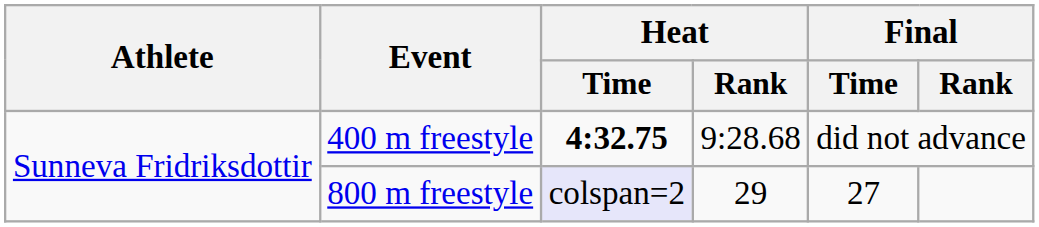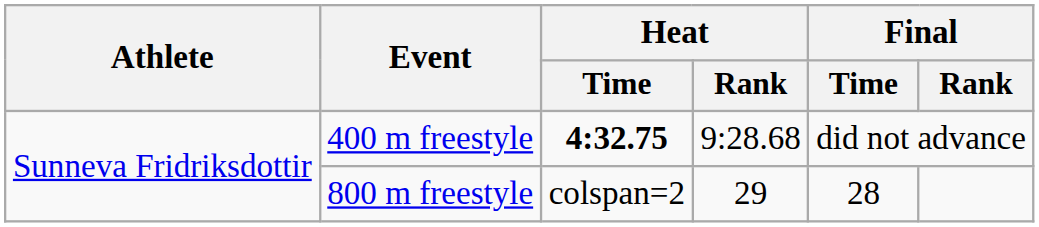800 m freestyle | Heat / Time: lavender background -> no background
800 m freestyle | Final / Time: 27 -> 28
